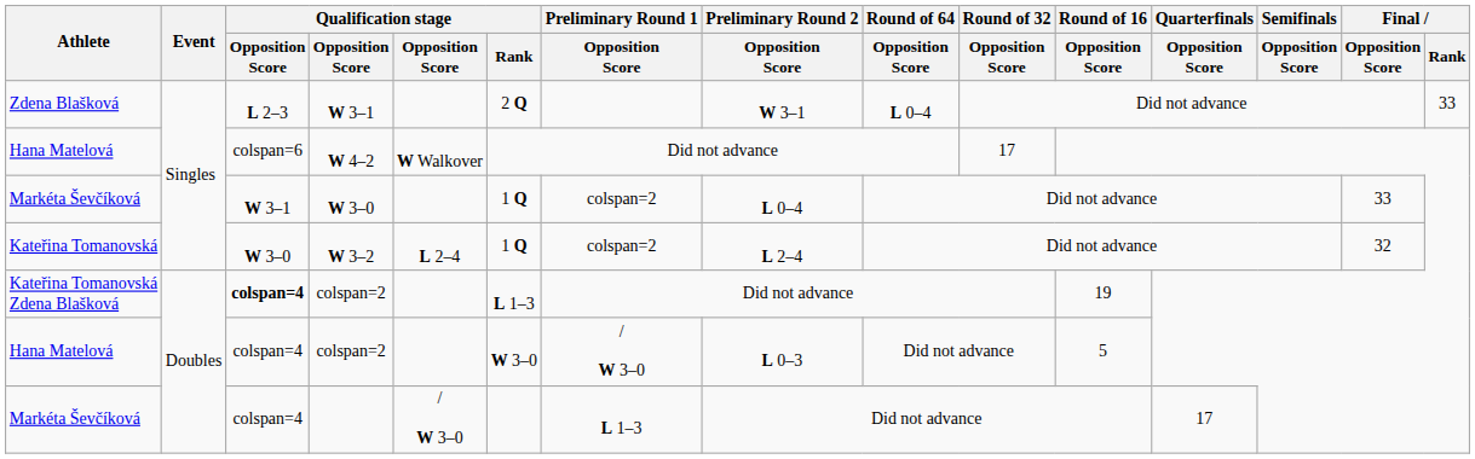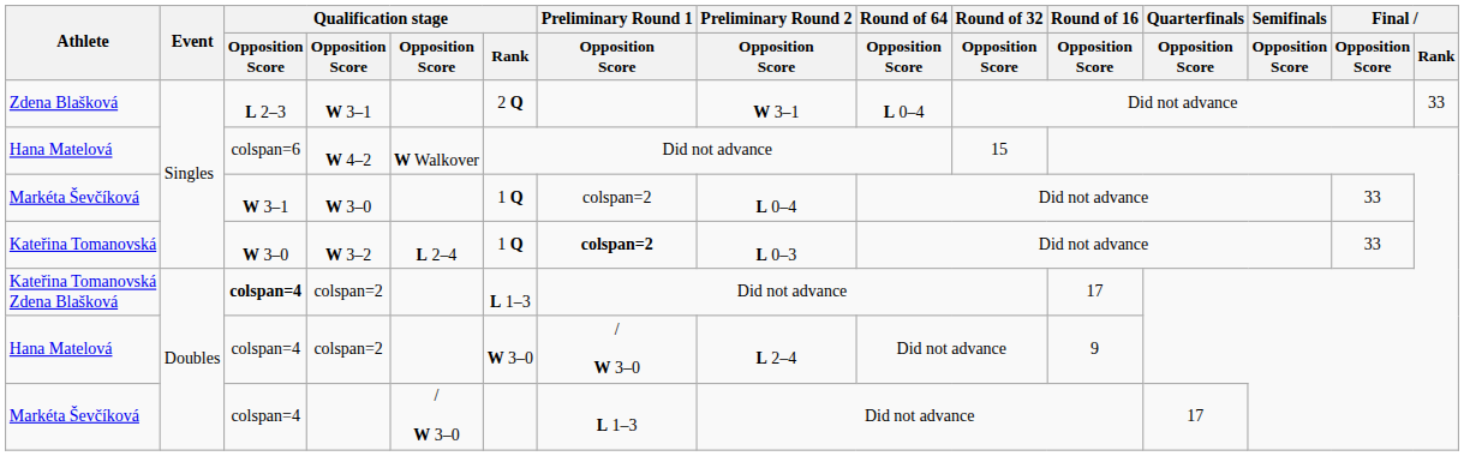W 4–2 | Round of 32 / Opposition Score: 17 -> 15
W 3–2 | Preliminary Round 1 / Opposition Score: normal -> bold
W 3–2 | Preliminary Round 2 / Opposition Score: L 2–4 -> L 0–3
W 3–2 | Final / Opposition Score: 32 -> 33
Kateřina Tomanovská Zdena Blašková / colspan=2 | Round of 16 / Opposition Score: 19 -> 17
Hana Matelová / colspan=2 | Preliminary Round 2 / Opposition Score: L 0–3 -> L 2–4
Hana Matelová / colspan=2 | Round of 16 / Opposition Score: 5 -> 9
